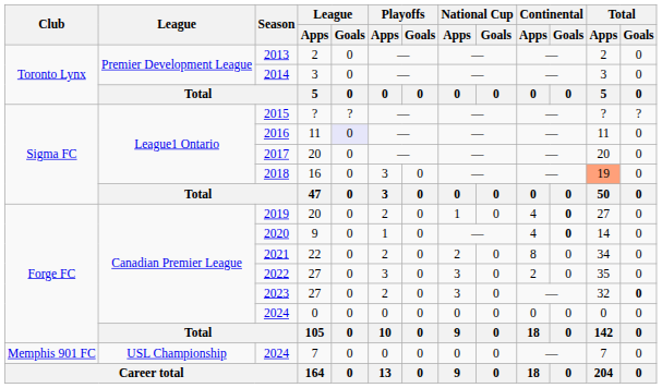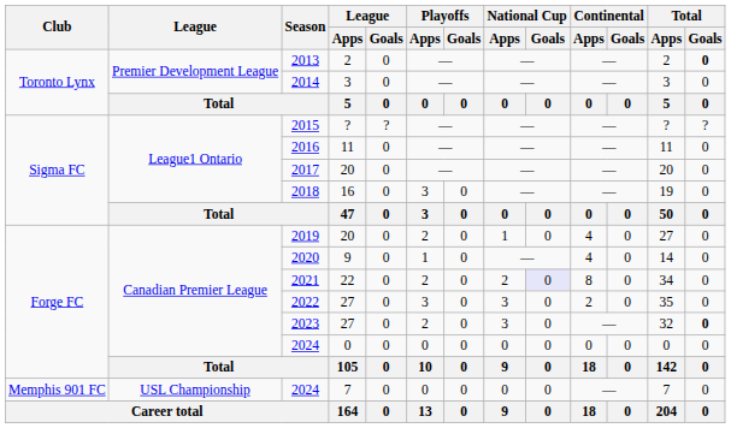2013 | Total / Goals: normal -> bold
2016 | League / Goals: lavender background -> no background
2018 | Total / Apps: lightsalmon background -> no background
2019 | Continental / Goals: bold -> normal
2020 | Continental / Goals: bold -> normal
2021 | National Cup / Goals: no background -> lavender background
